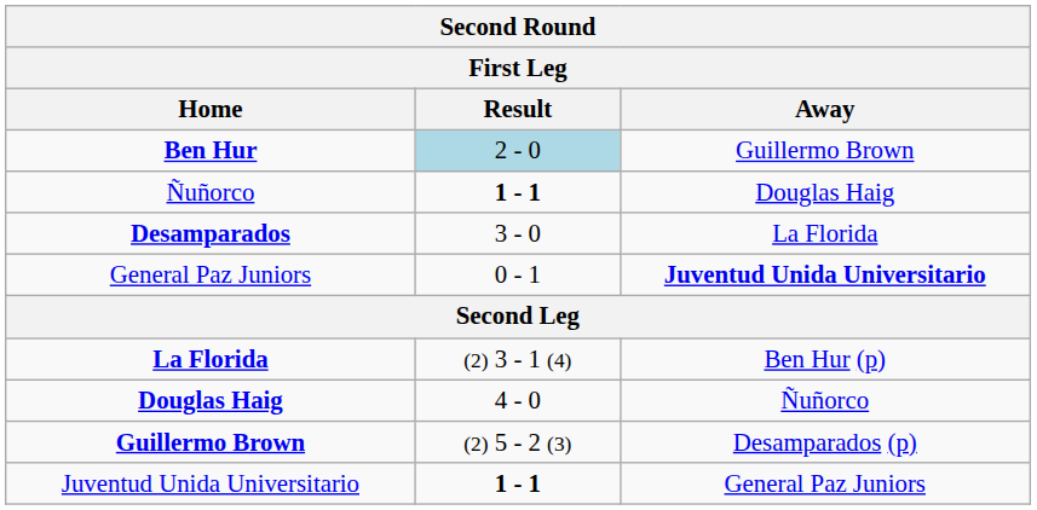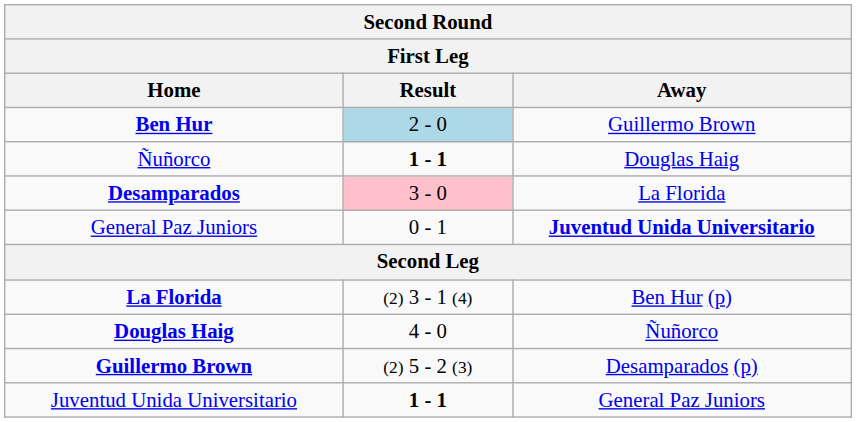Desamparados | Result: no background -> pink background
